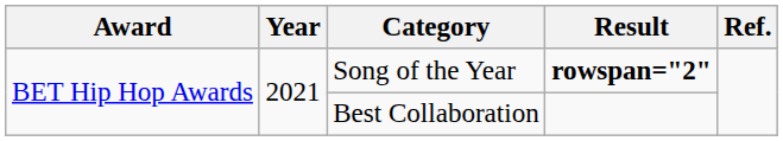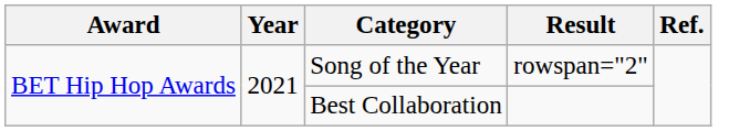Song of the Year | Result: bold -> normal
